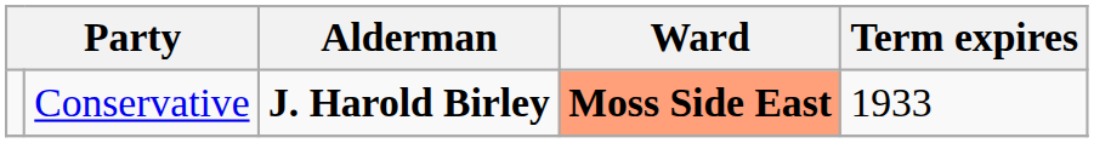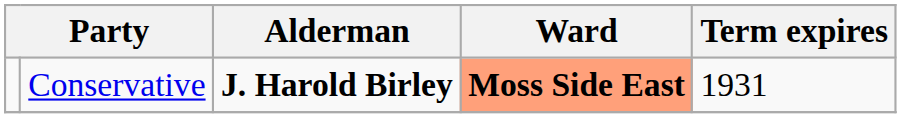Conservative | Term expires: 1933 -> 1931
